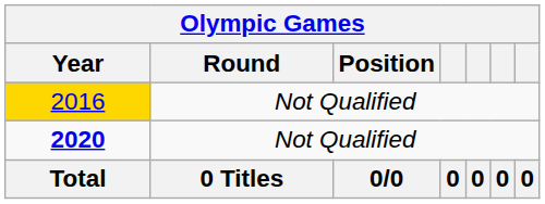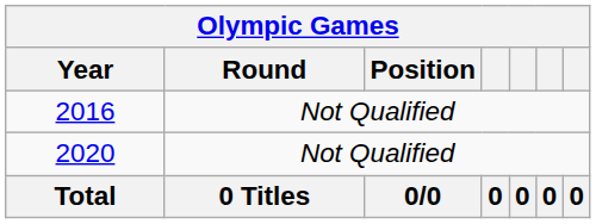2016 | Year: gold background -> no background
2020 | Year: bold -> normal
